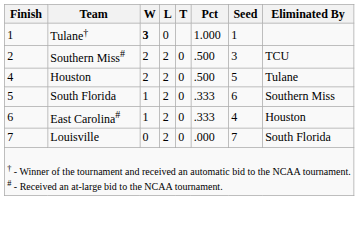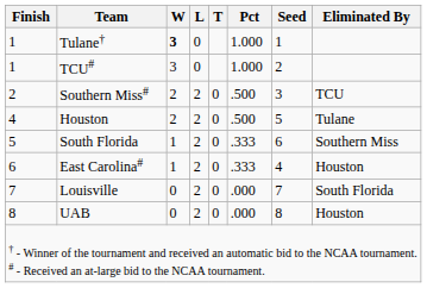+ row: 1 | TCU# | 3 | 0 | 1.000 | 2
+ row: 8 | UAB | 0 | 2 | 0 | .000 | 8 | Houston
